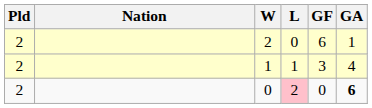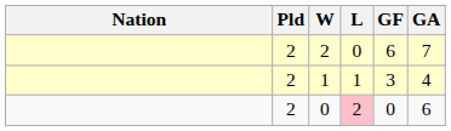columns swapped: Nation <-> Pld
row 2 | GA: 1 -> 7
row 4 | GA: bold -> normal
